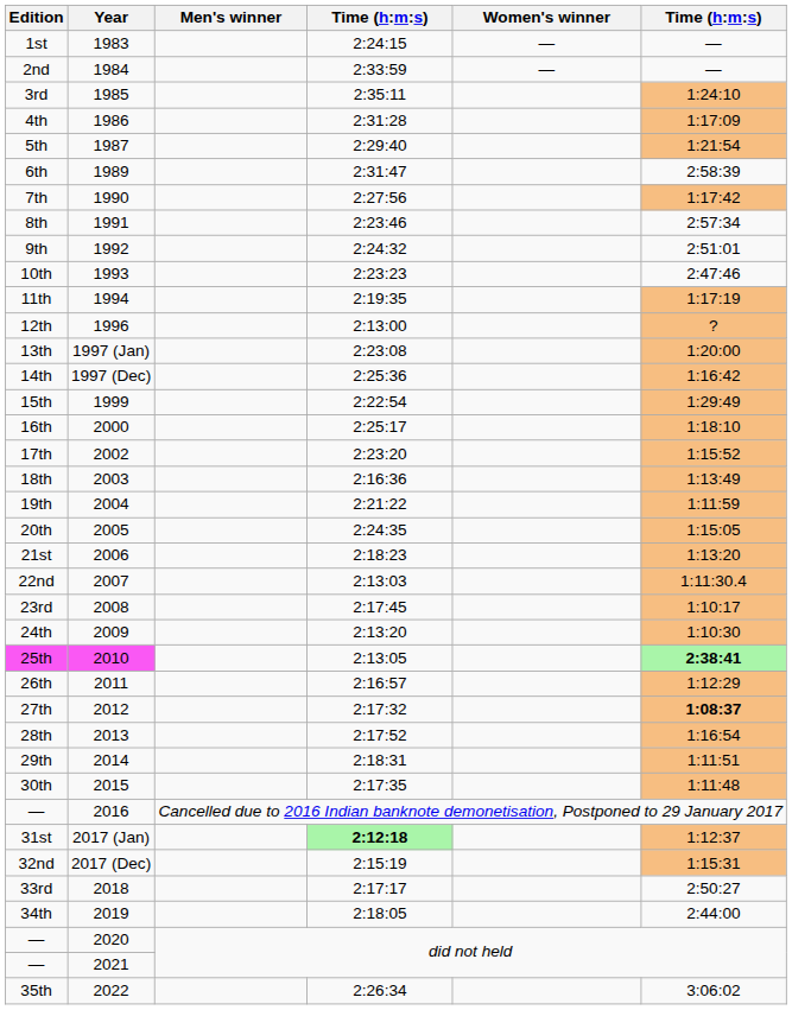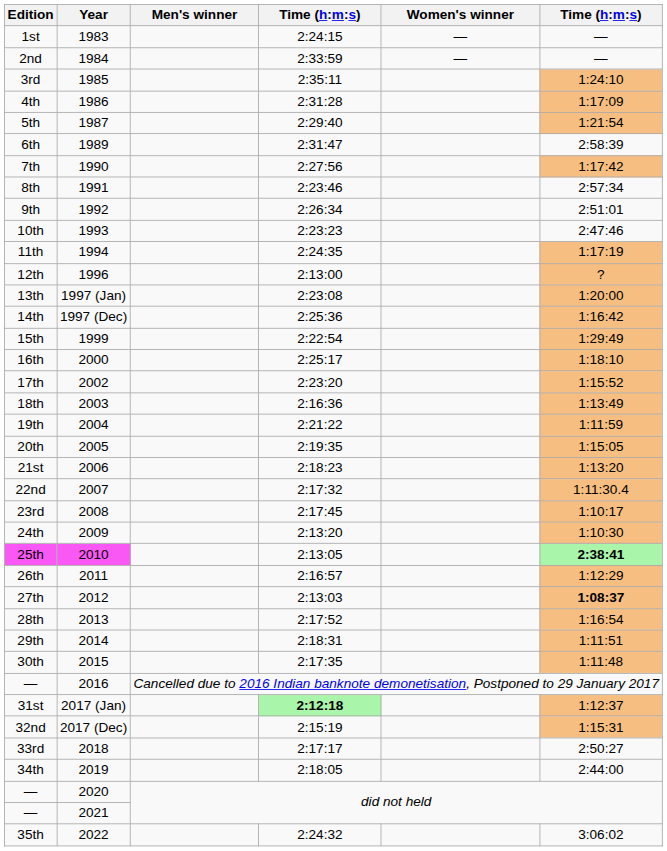9th | column 4: 2:24:32 -> 2:26:34
11th | column 4: 2:19:35 -> 2:24:35
20th | column 4: 2:24:35 -> 2:19:35
22nd | column 4: 2:13:03 -> 2:17:32
27th | column 4: 2:17:32 -> 2:13:03
35th | column 4: 2:26:34 -> 2:24:32
